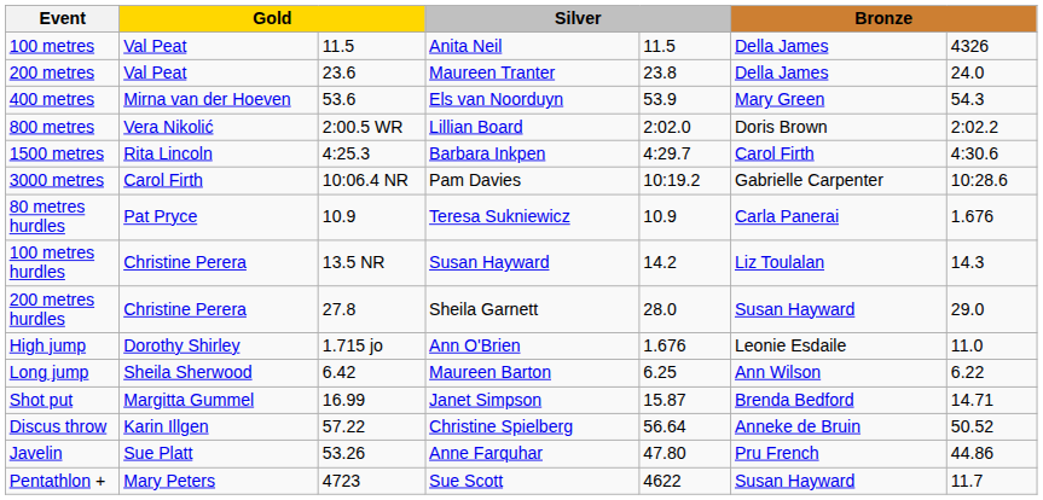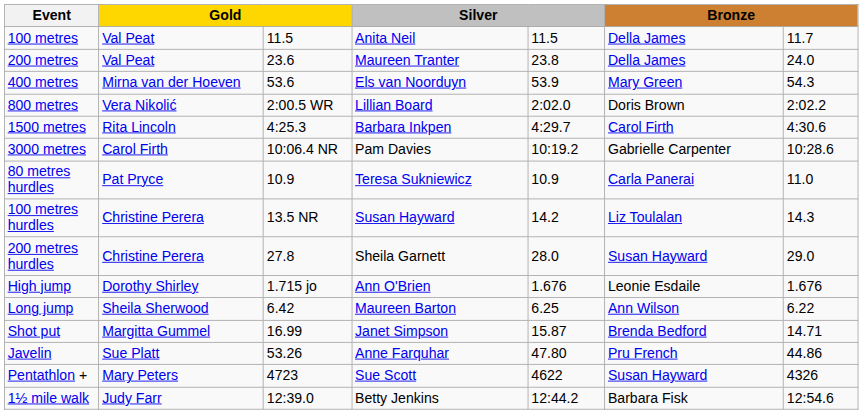100 metres | column 7: 4326 -> 11.7
80 metres hurdles | column 7: 1.676 -> 11.0
High jump | column 7: 11.0 -> 1.676
- row: Discus throw | Karin Illgen | 57.22 | Christine Spielberg | 56.64 | Anneke de Bruin | 50.52
Pentathlon + | column 7: 11.7 -> 4326
+ row: 1½ mile walk | Judy Farr | 12:39.0 | Betty Jenkins | 12:44.2 | Barbara Fisk | 12:54.6
